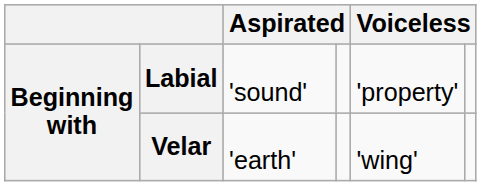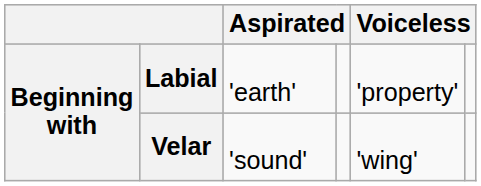Labial | column 3: 'sound' -> 'earth'
Velar | column 3: 'earth' -> 'sound'
